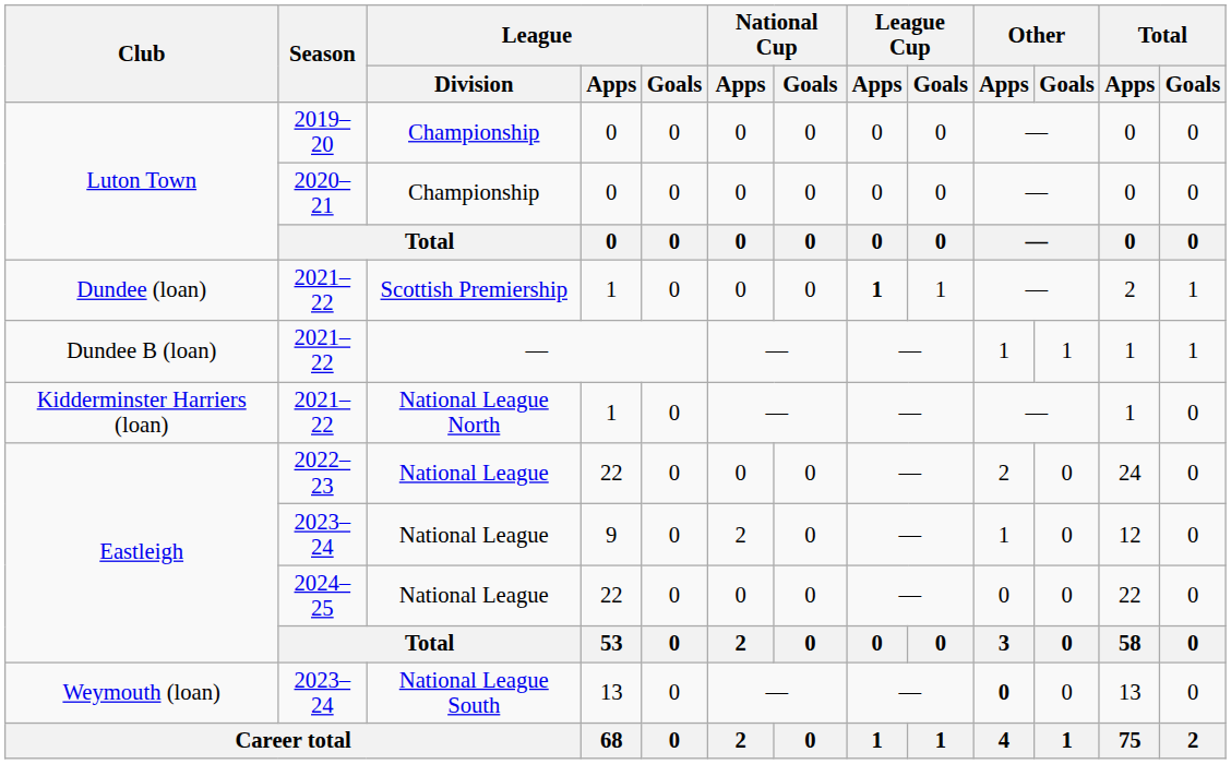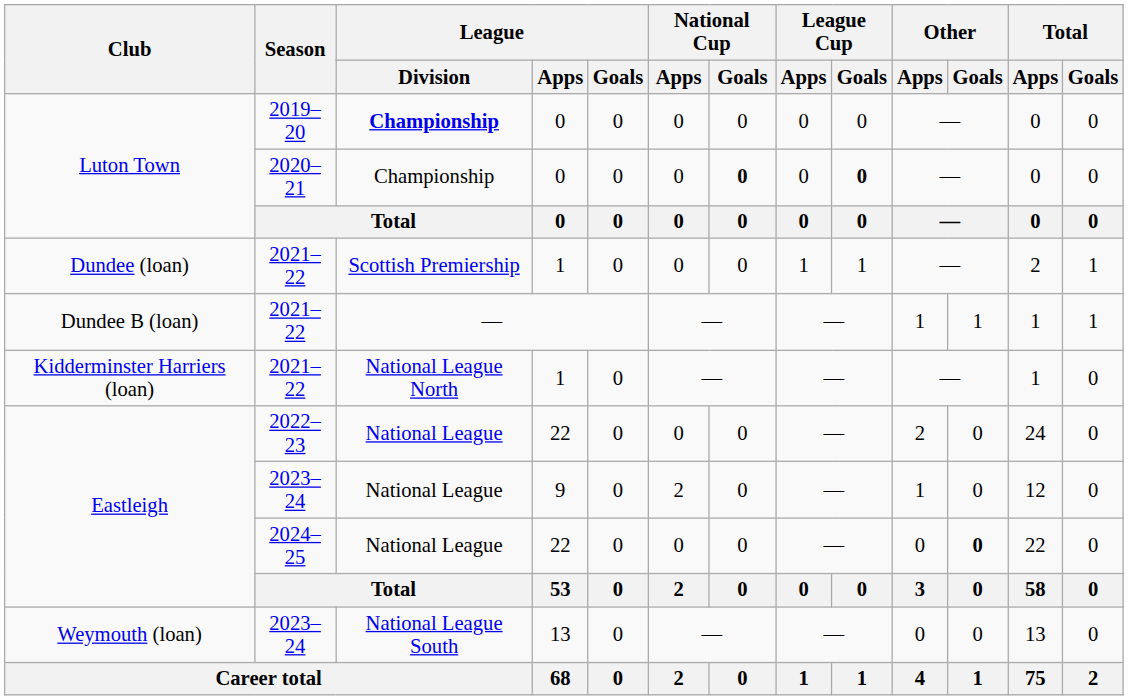Luton Town / 2019–20 | League / Division: normal -> bold
Luton Town / 2020–21 | National Cup / Goals: normal -> bold
Luton Town / 2020–21 | League Cup / Goals: normal -> bold
Dundee (loan) | League Cup / Apps: bold -> normal
Eastleigh / 2024–25 | Other / Goals: normal -> bold
Weymouth (loan) | Other / Apps: bold -> normal
